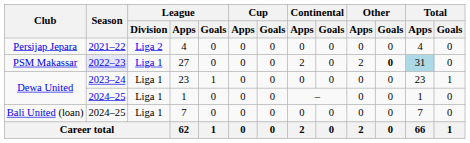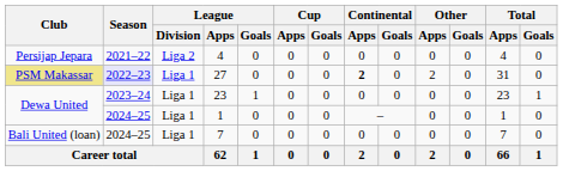27 | Club: no background -> khaki background
27 | Continental / Apps: normal -> bold
27 | Other / Goals: bold -> normal
27 | Total / Apps: lightblue background -> no background
